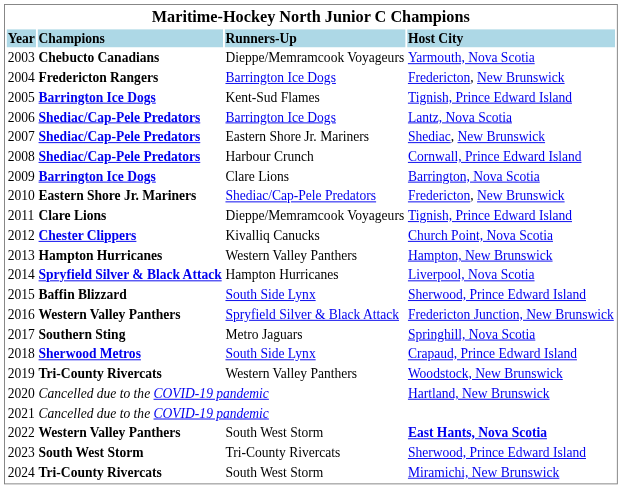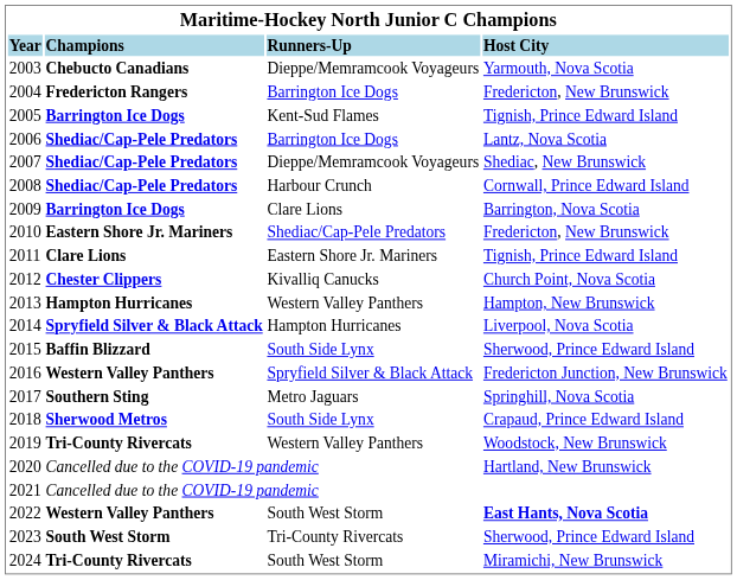2007 | column 3: Eastern Shore Jr. Mariners -> Dieppe/Memramcook Voyageurs
2011 | column 3: Dieppe/Memramcook Voyageurs -> Eastern Shore Jr. Mariners
